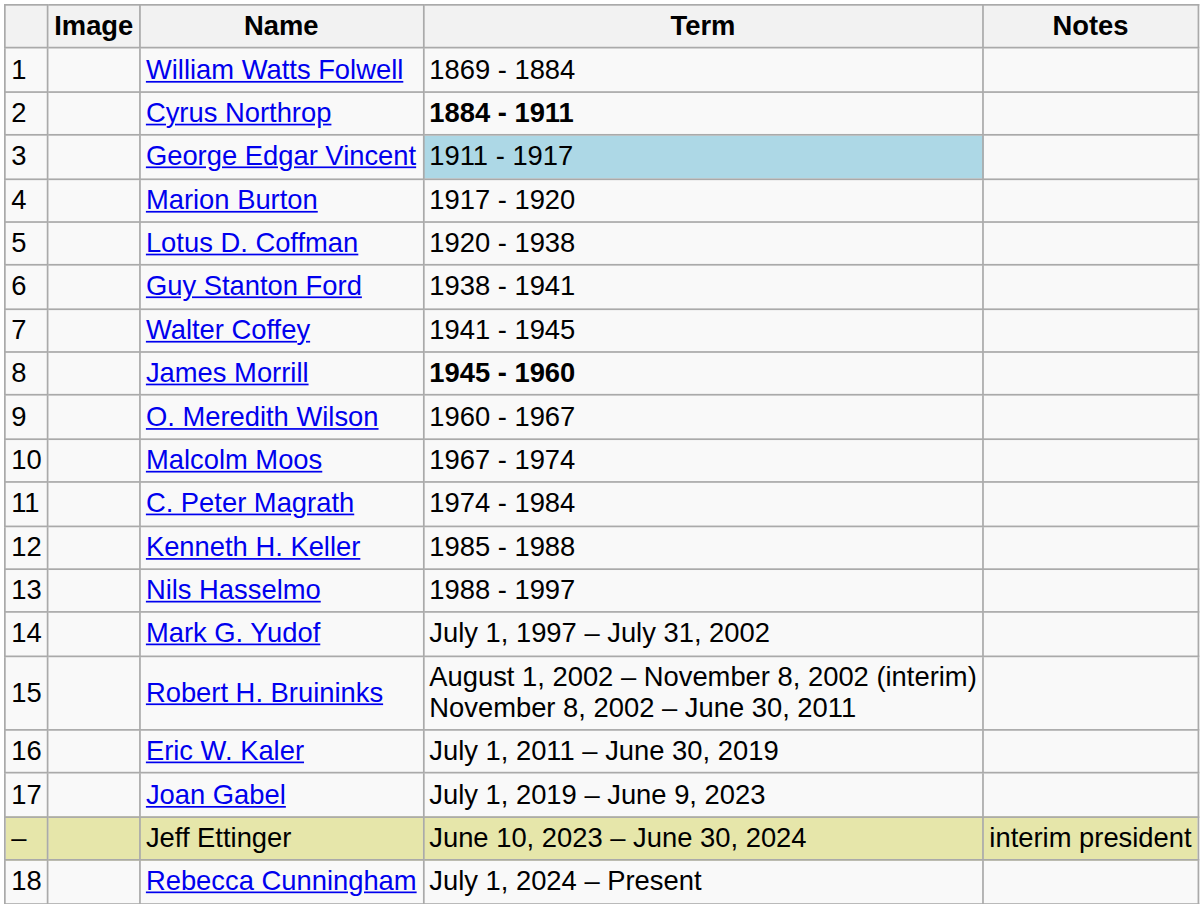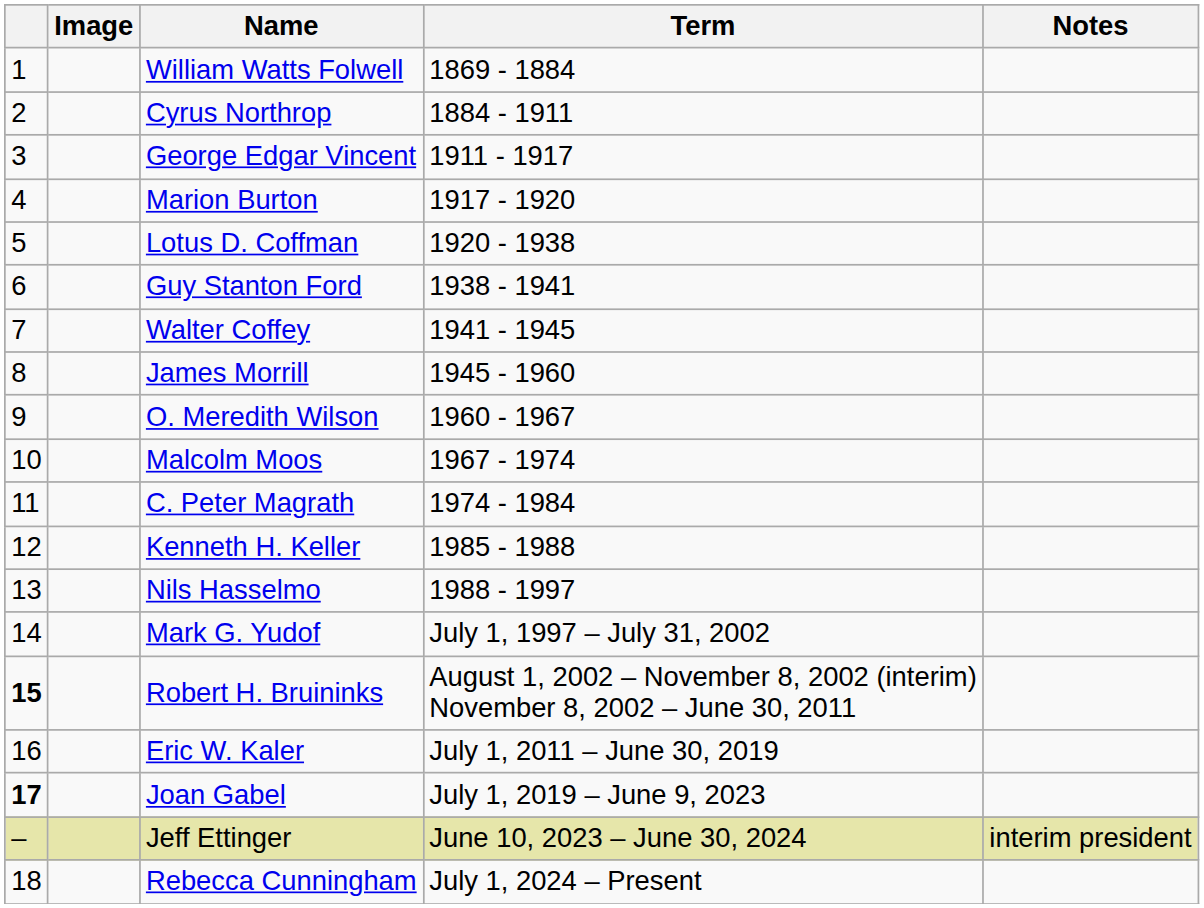Cyrus Northrop | Term: bold -> normal
George Edgar Vincent | Term: lightblue background -> no background
James Morrill | Term: bold -> normal
Robert H. Bruininks | column 1: normal -> bold
Joan Gabel | column 1: normal -> bold
